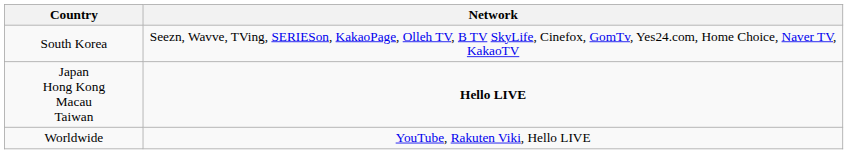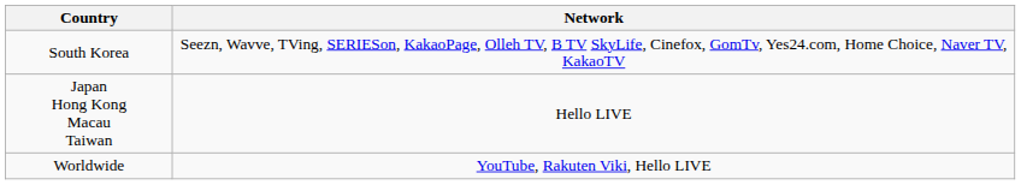Japan Hong Kong Macau Taiwan | column 2: bold -> normal
